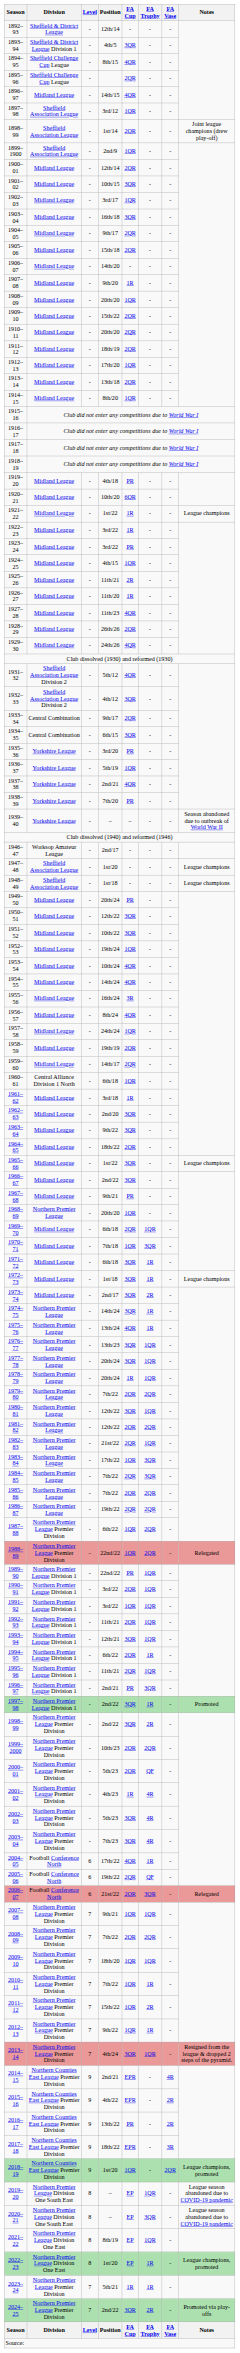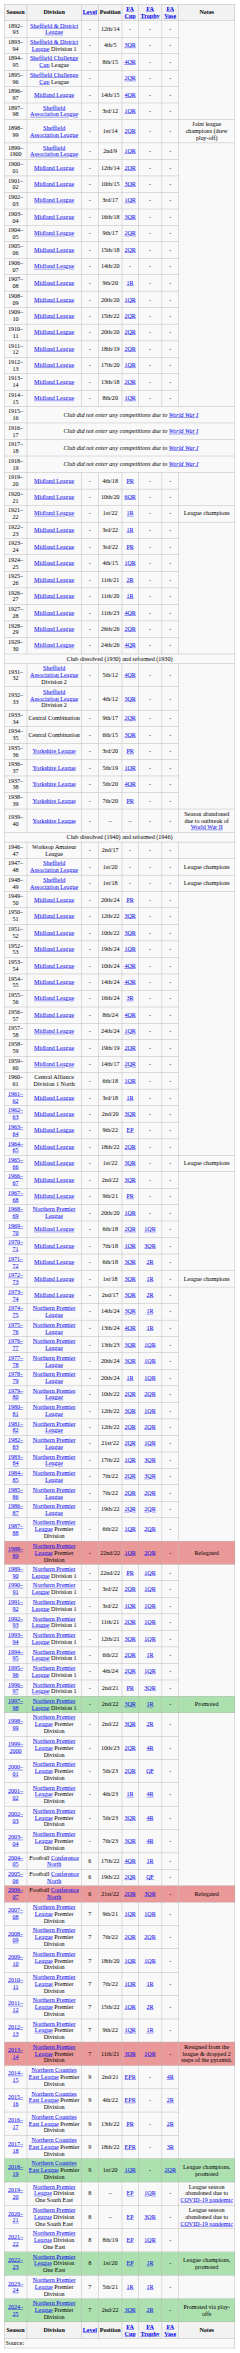1937–38 | Position: 2nd/21 -> 5th/20
1963–64 | FA Cup: 3QR -> EP
1971–72 | FA Trophy: 1R -> 2R
1979–80 | Position: 7th/22 -> 10th/22
1995–96 | Position: 11th/21 -> 4th/24
1999–2000 | FA Trophy: 2QR -> 4R
2013–14 | Position: 4th/24 -> 11th/21
